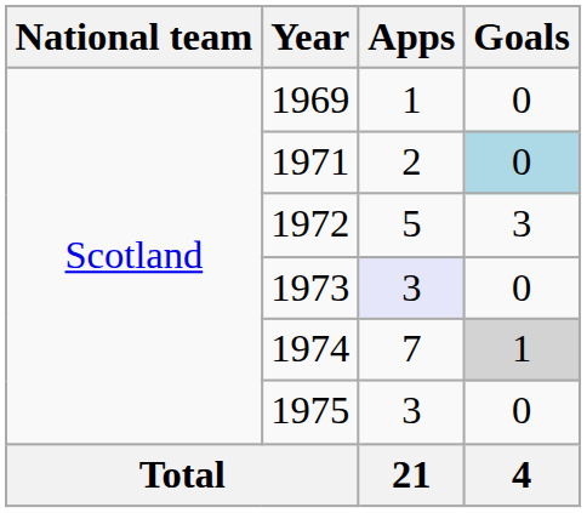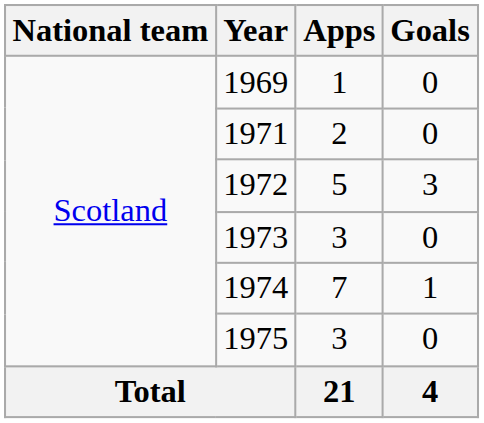1971 | Goals: lightblue background -> no background
1973 | Apps: lavender background -> no background
1974 | Goals: lightgrey background -> no background
